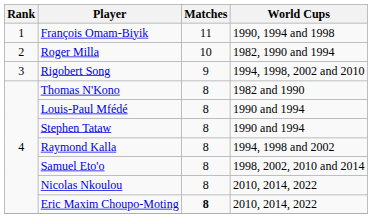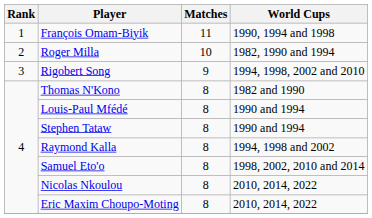Eric Maxim Choupo-Moting | Matches: bold -> normal
